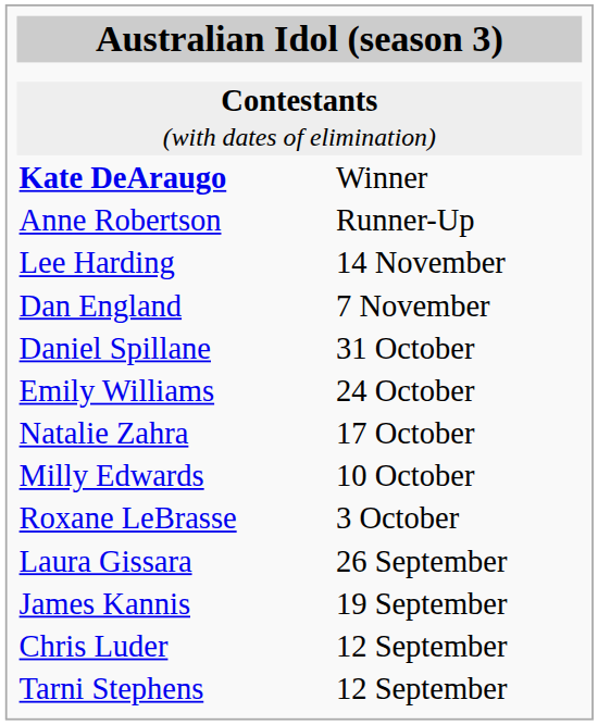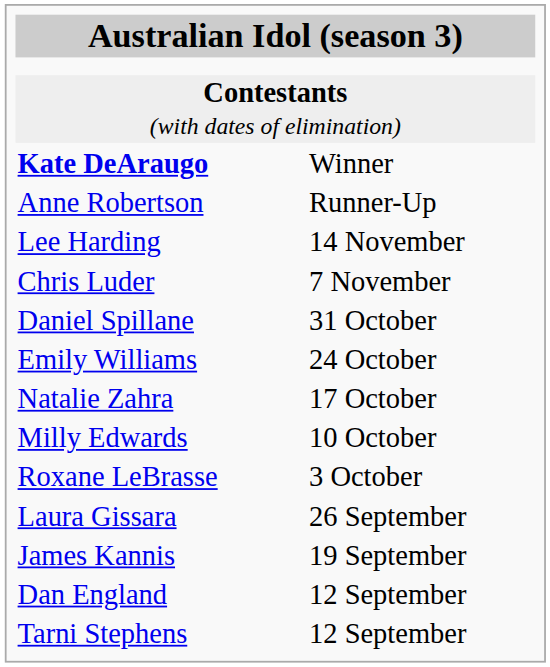row 6 | column 1: Dan England -> Chris Luder
row 14 | column 1: Chris Luder -> Dan England
